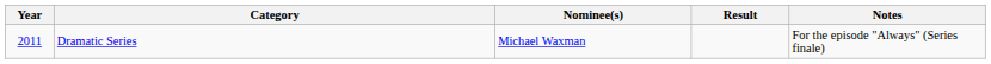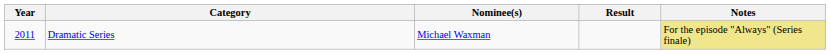Dramatic Series | Notes: no background -> khaki background
